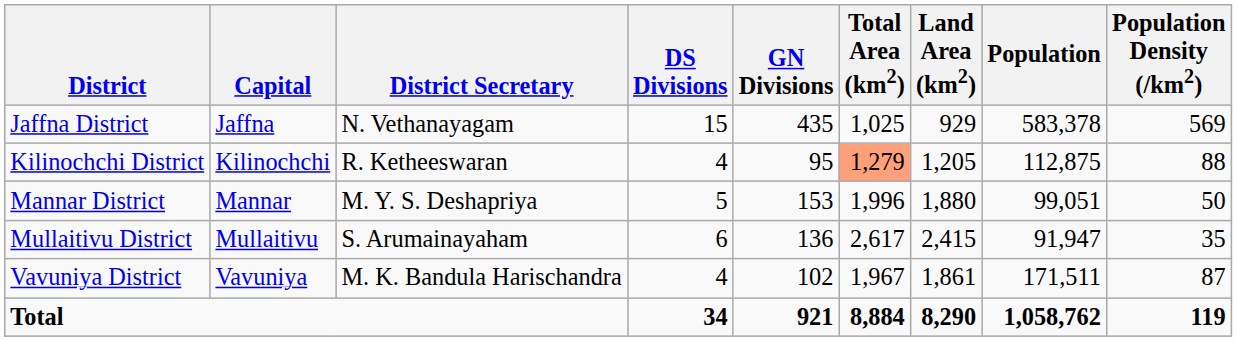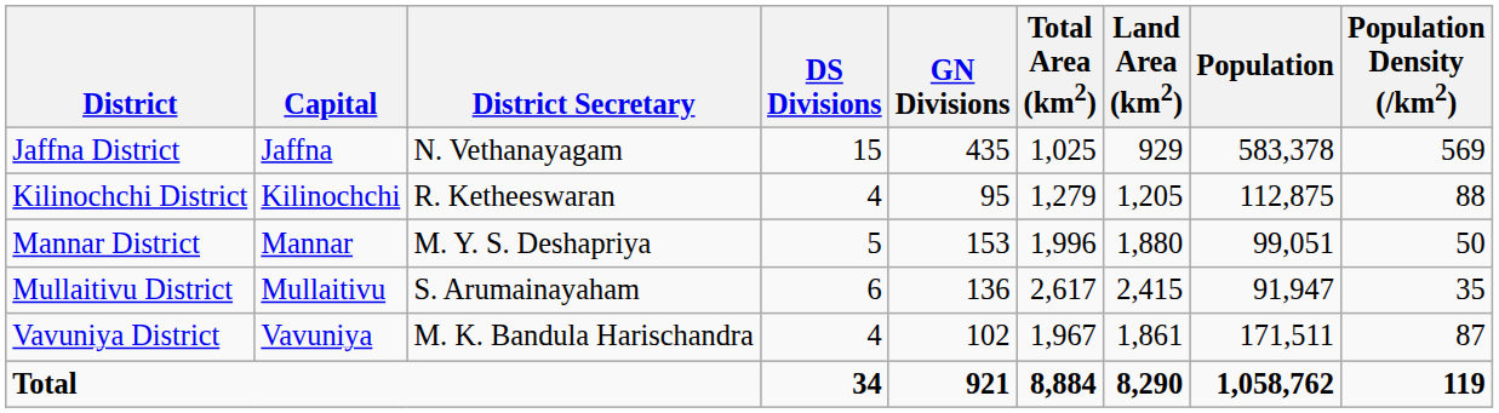Kilinochchi District | Total Area (km2): lightsalmon background -> no background
